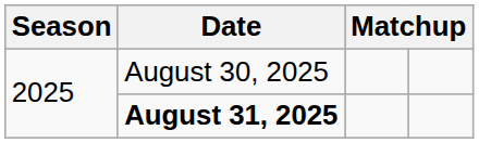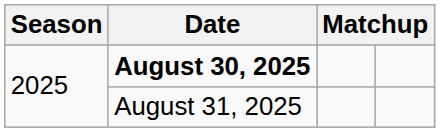August 30, 2025 | Date: normal -> bold
August 31, 2025 | Date: bold -> normal
